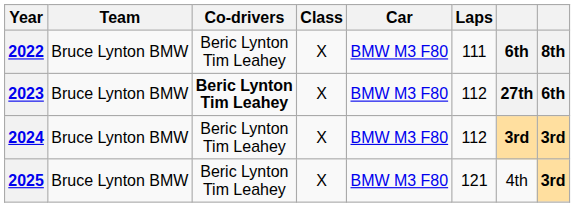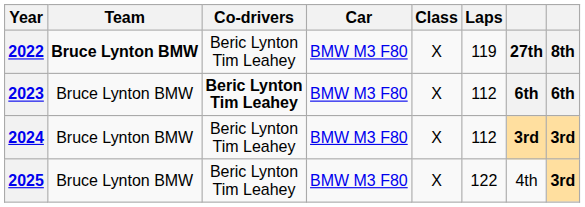columns swapped: Car <-> Class
2022 | Team: normal -> bold
2022 | Laps: 111 -> 119
2022 | column 7: 6th -> 27th
2023 | column 7: 27th -> 6th
2025 | Laps: 121 -> 122
